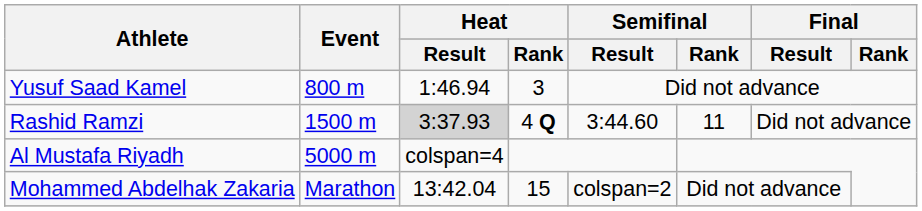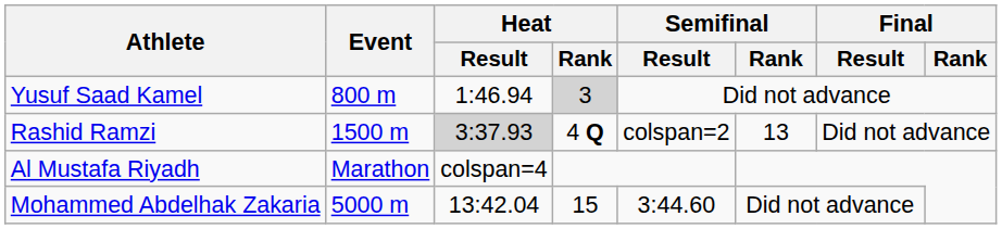Yusuf Saad Kamel | Heat / Rank: no background -> lightgrey background
Rashid Ramzi | Semifinal / Result: 3:44.60 -> colspan=2
Rashid Ramzi | Semifinal / Rank: 11 -> 13
Al Mustafa Riyadh | Event: 5000 m -> Marathon
Mohammed Abdelhak Zakaria | Event: Marathon -> 5000 m
Mohammed Abdelhak Zakaria | Semifinal / Result: colspan=2 -> 3:44.60
